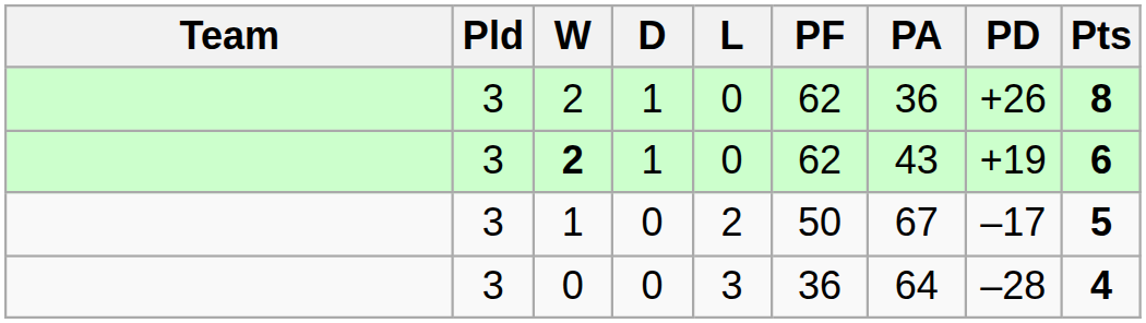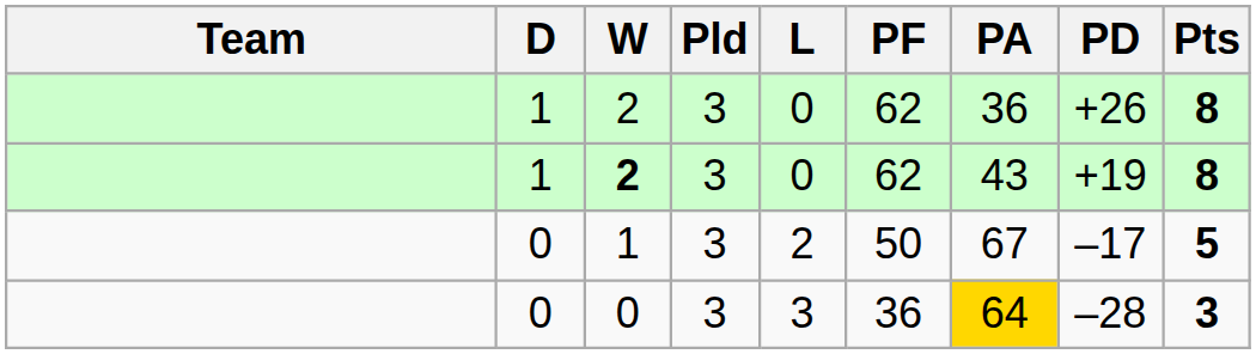columns swapped: Pld <-> D
row 3 | Pts: 6 -> 8
row 5 | PA: no background -> gold background
row 5 | Pts: 4 -> 3
